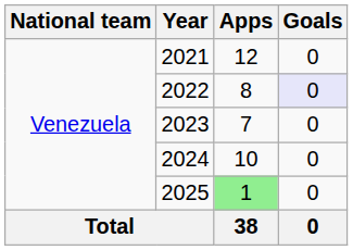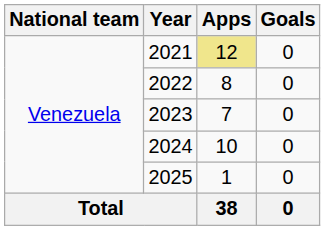2021 | Apps: no background -> khaki background
2022 | Goals: lavender background -> no background
2025 | Apps: lightgreen background -> no background
